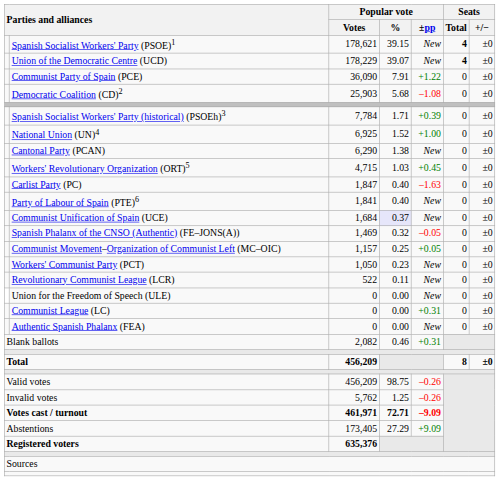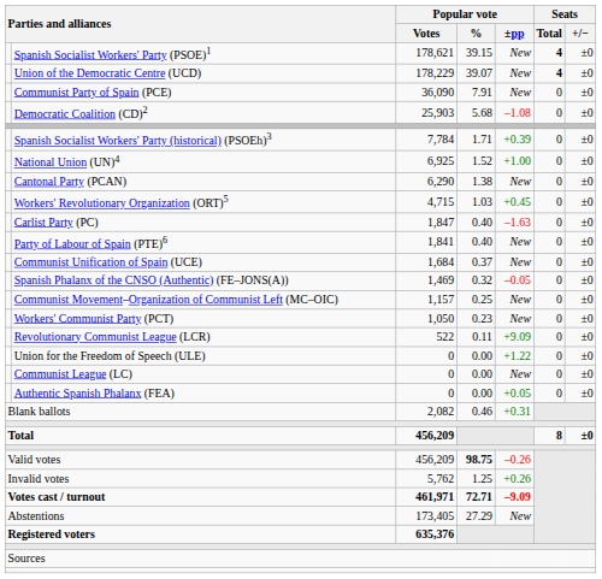Communist Party of Spain (PCE) | Popular vote / ±pp: +1.22 -> New
Communist Unification of Spain (UCE) | Popular vote / %: lavender background -> no background
Communist Movement–Organization of Communist Left (MC–OIC) | Popular vote / ±pp: +0.05 -> New
Revolutionary Communist League (LCR) | Popular vote / ±pp: New -> +9.09
Union for the Freedom of Speech (ULE) | Popular vote / ±pp: New -> +1.22
Communist League (LC) | Popular vote / ±pp: +0.31 -> New
Authentic Spanish Phalanx (FEA) | Popular vote / ±pp: New -> +0.05
Valid votes | Popular vote / %: normal -> bold
Invalid votes | Popular vote / ±pp: –0.26 -> +0.26
Abstentions | Popular vote / ±pp: +9.09 -> New
